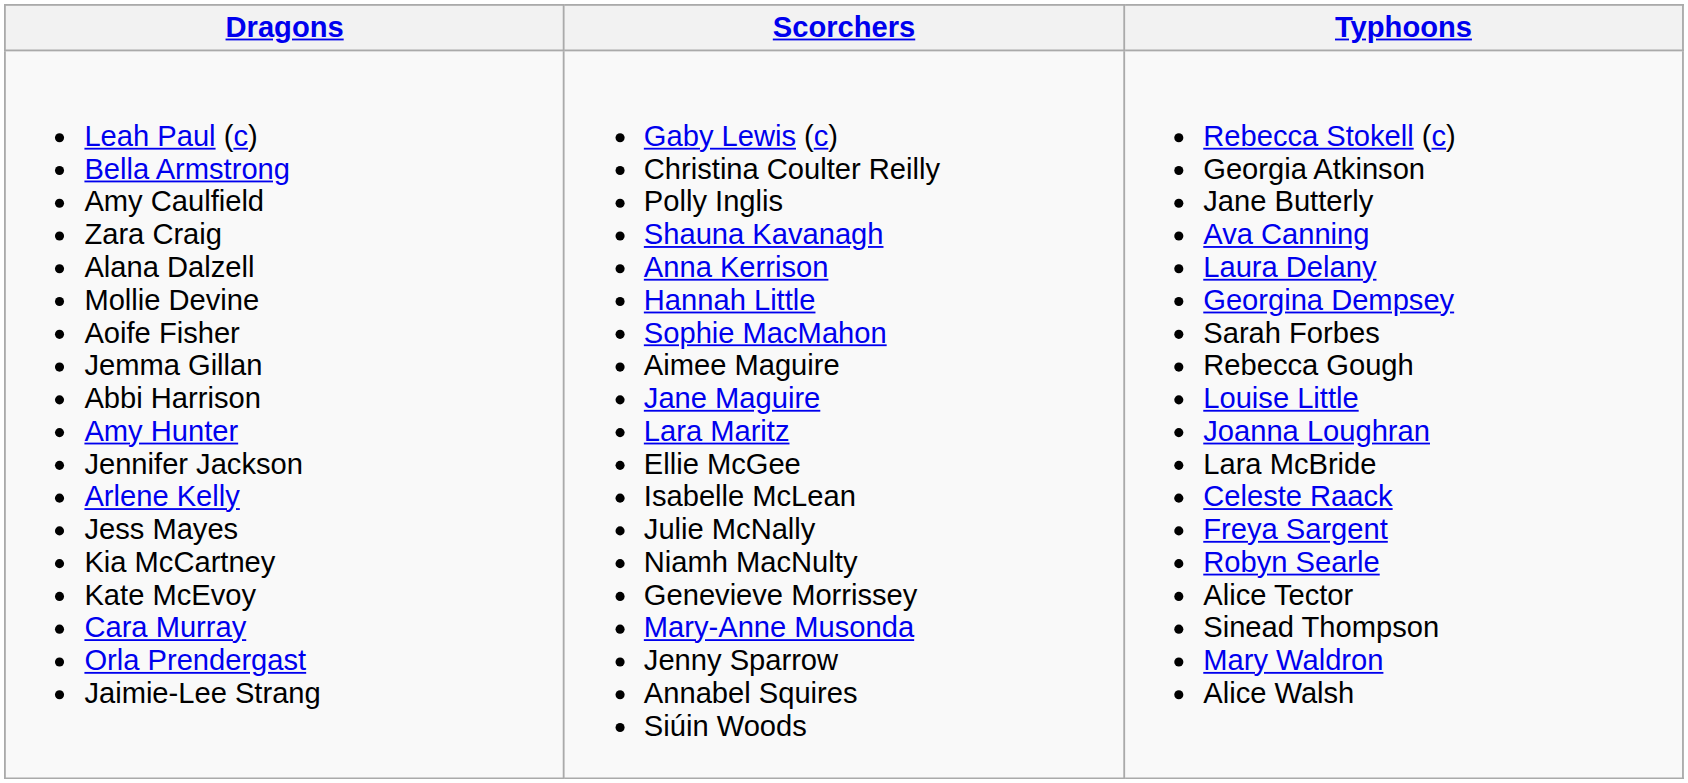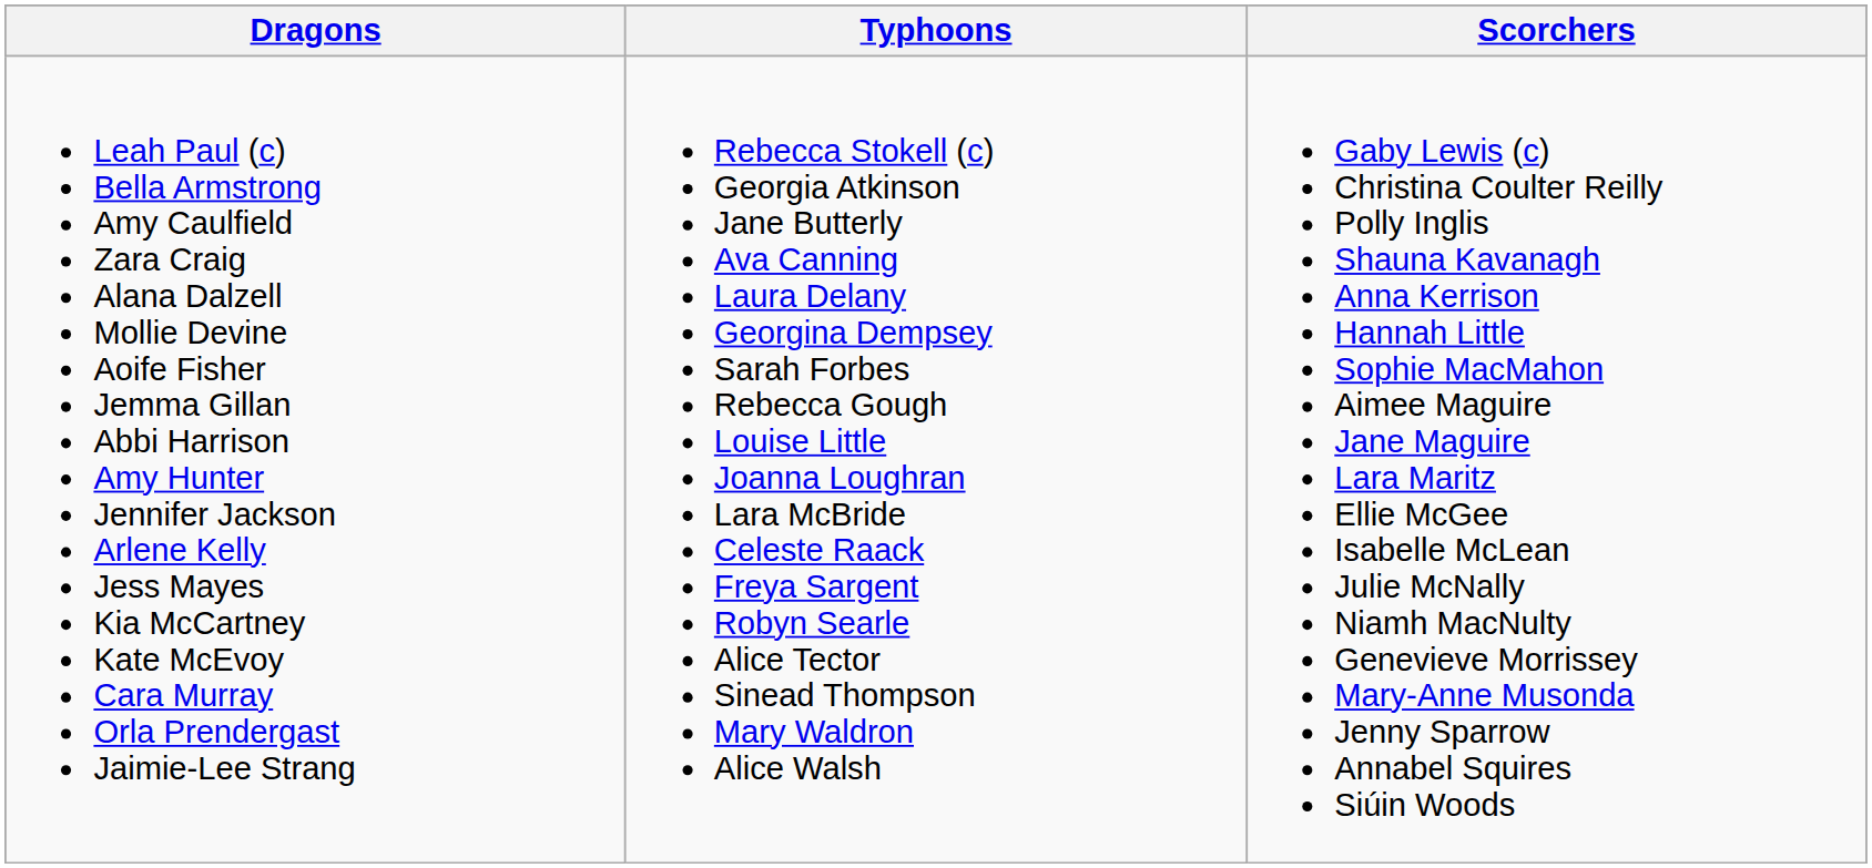columns swapped: Scorchers <-> Typhoons
